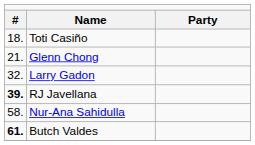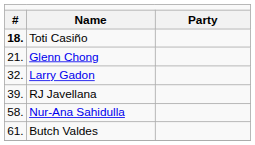Toti Casiño | column 1: normal -> bold
RJ Javellana | column 1: bold -> normal
Butch Valdes | column 1: bold -> normal
